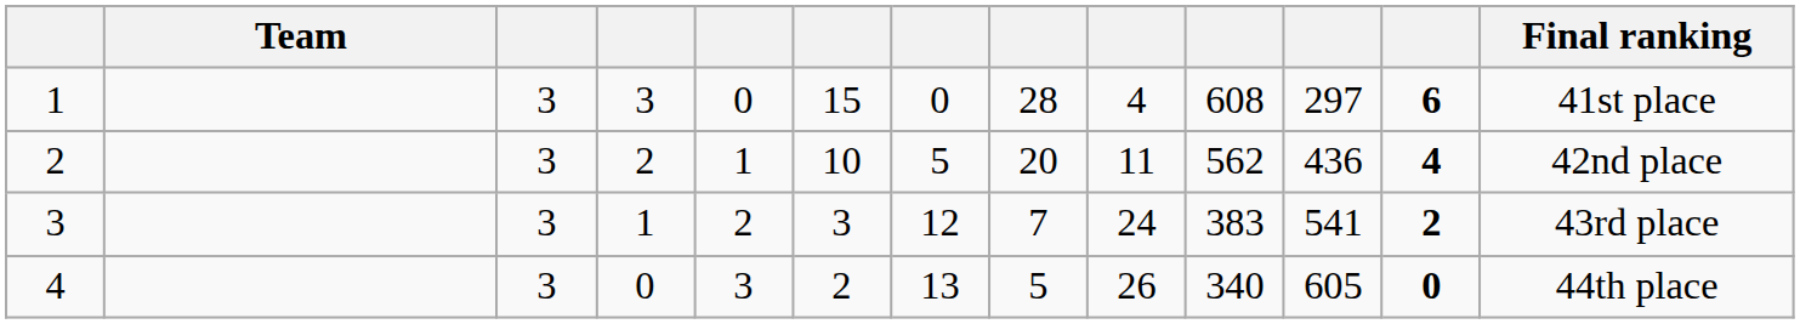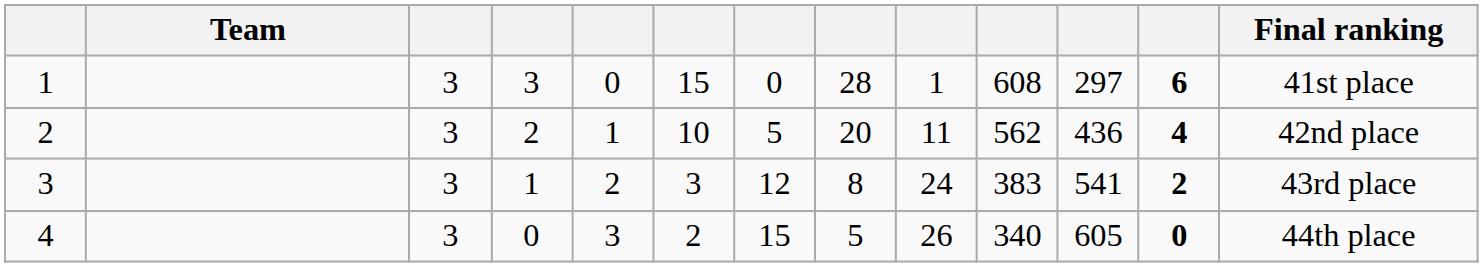row 2 | column 9: 4 -> 1
row 4 | column 8: 7 -> 8
row 5 | column 7: 13 -> 15
